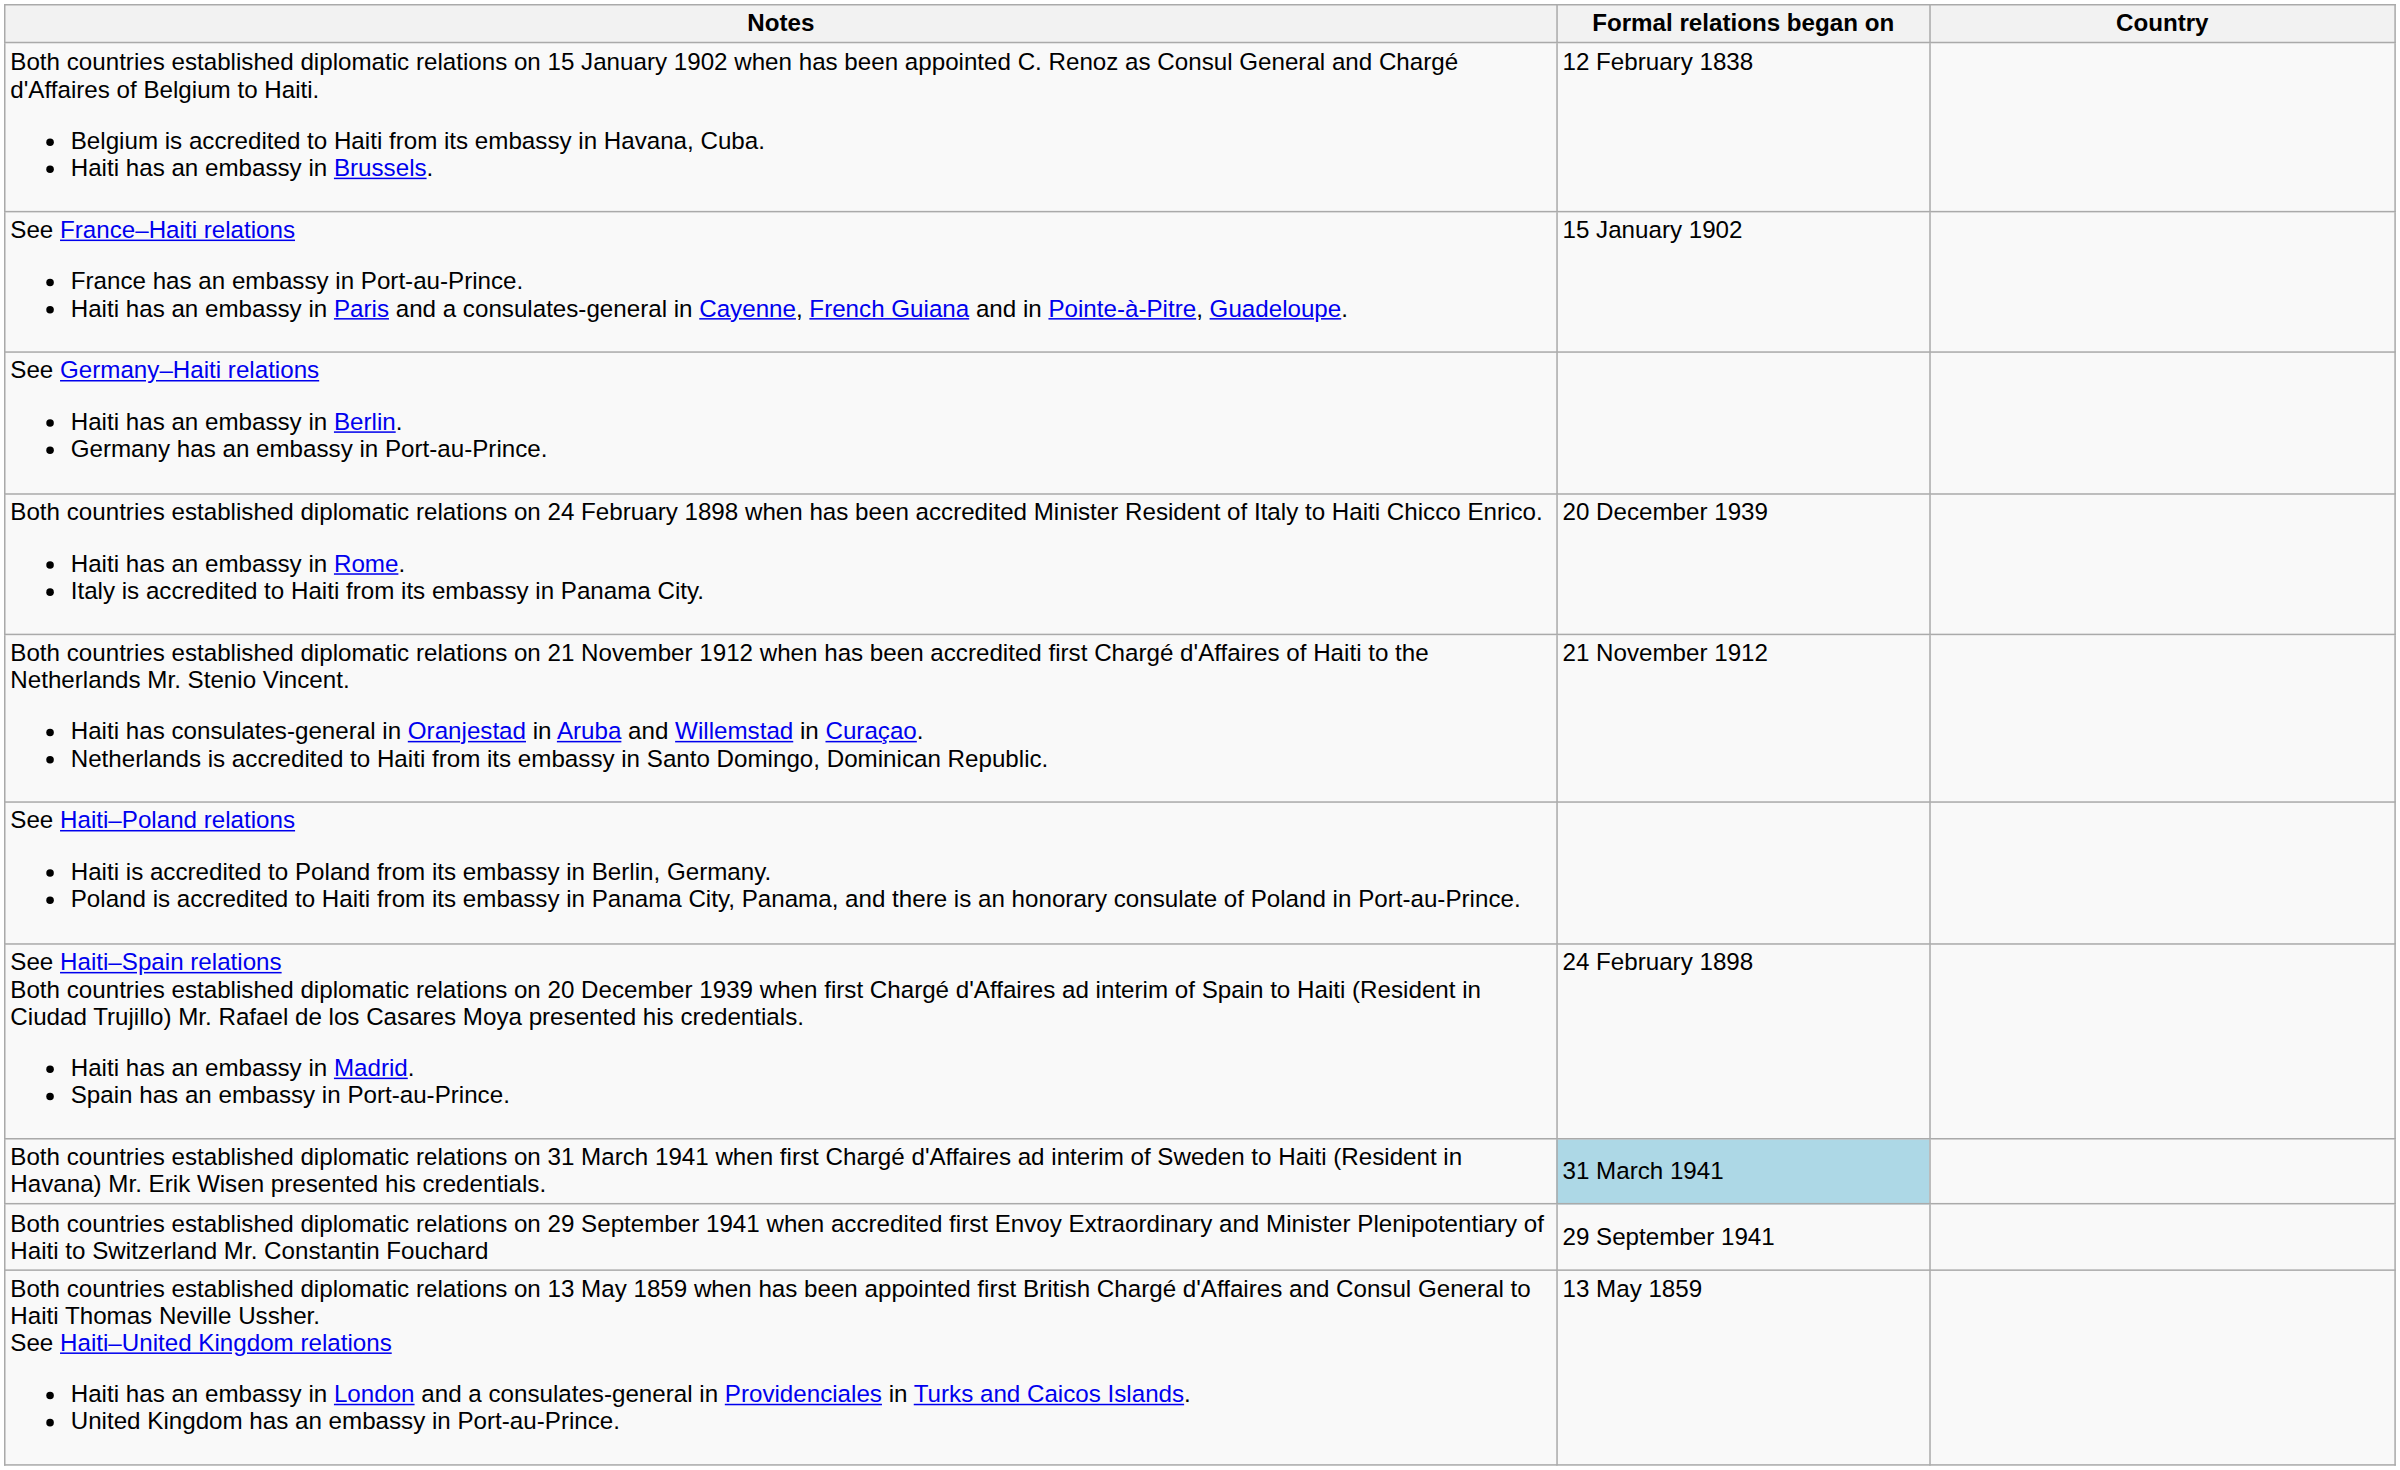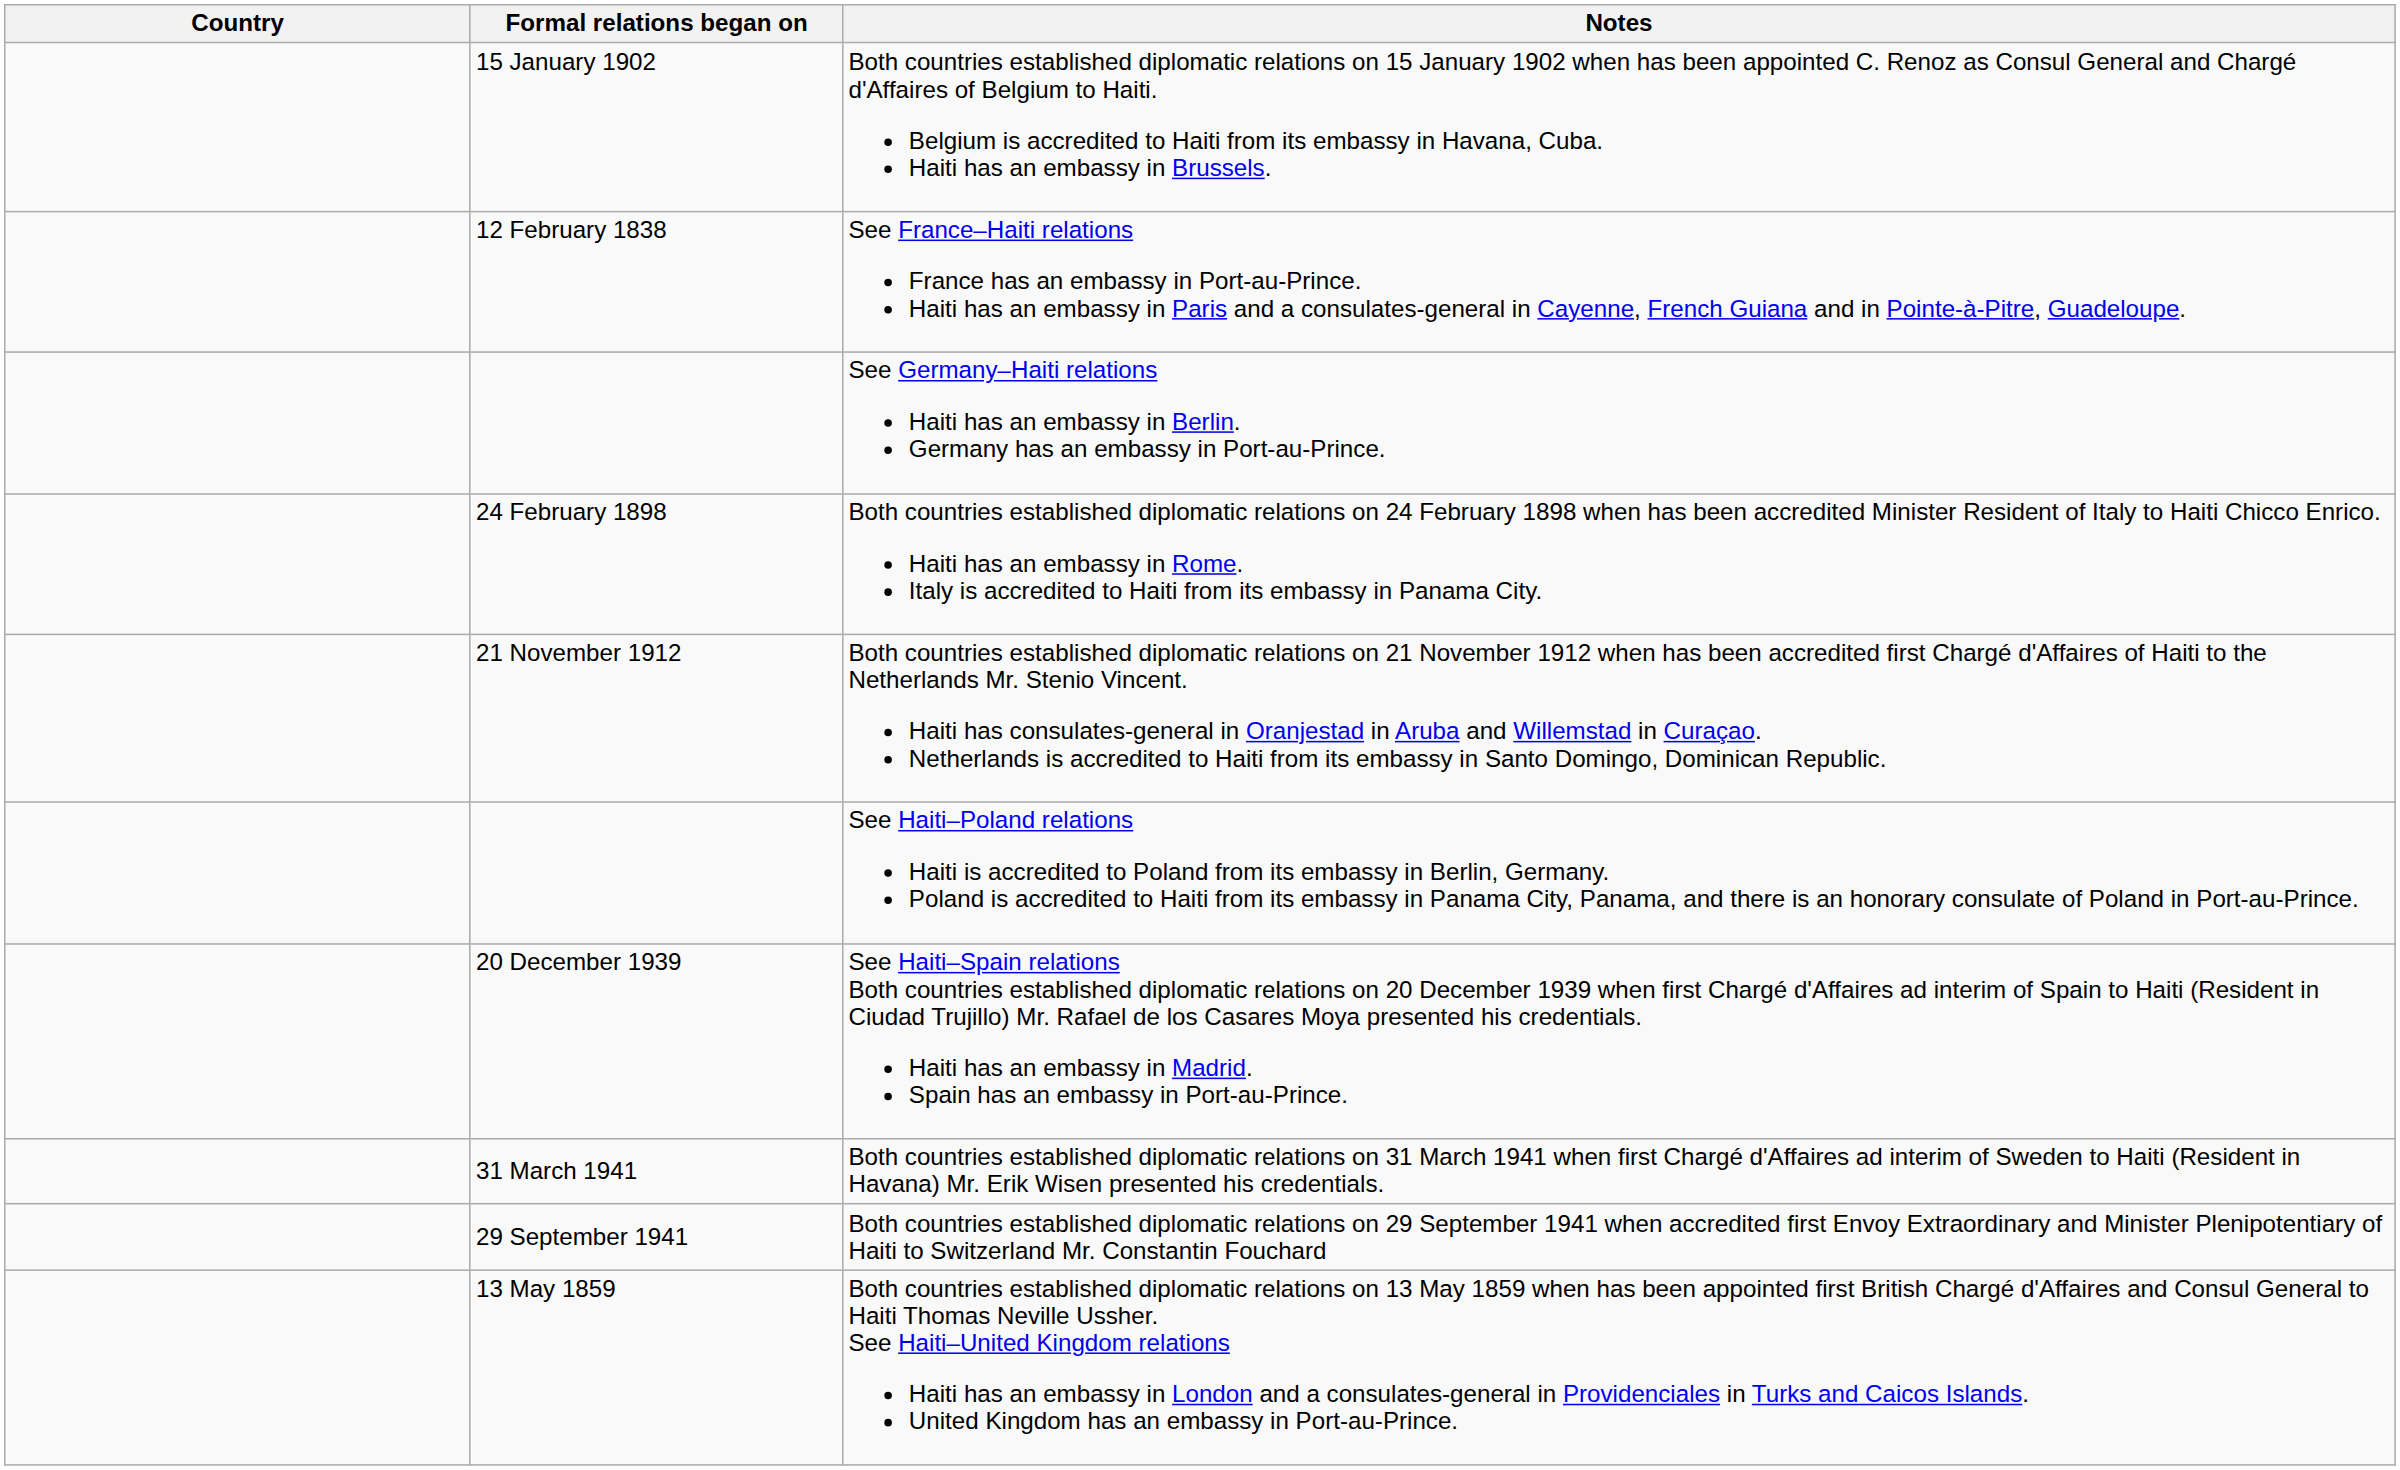columns swapped: Country <-> Notes
row 2 | Formal relations began on: 12 February 1838 -> 15 January 1902
row 3 | Formal relations began on: 15 January 1902 -> 12 February 1838
row 5 | Formal relations began on: 20 December 1939 -> 24 February 1898
row 8 | Formal relations began on: 24 February 1898 -> 20 December 1939
row 9 | Formal relations began on: lightblue background -> no background
